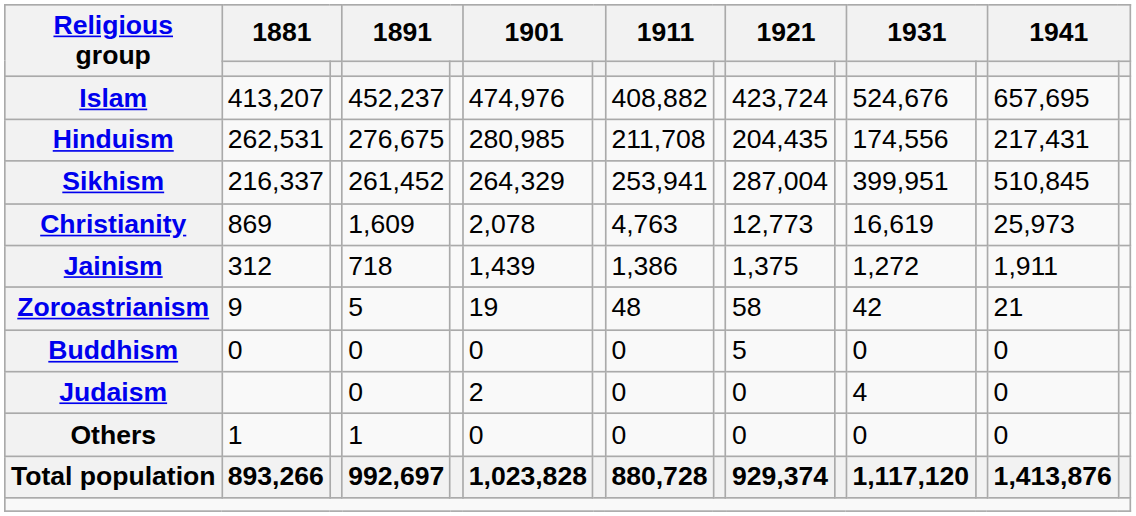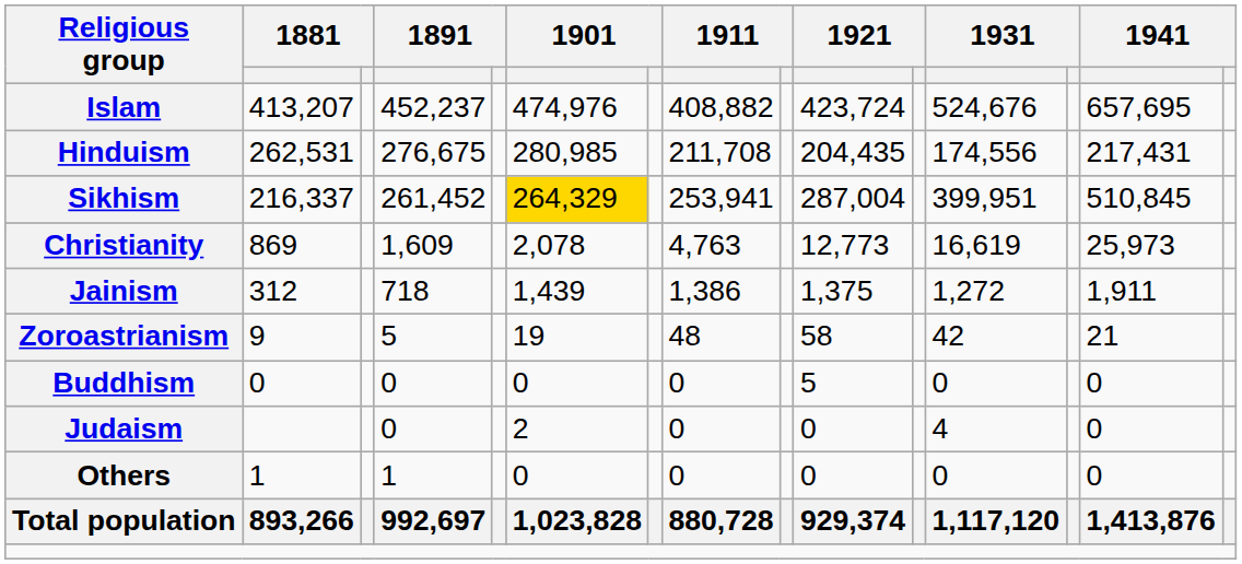Sikhism | column 6: no background -> gold background
